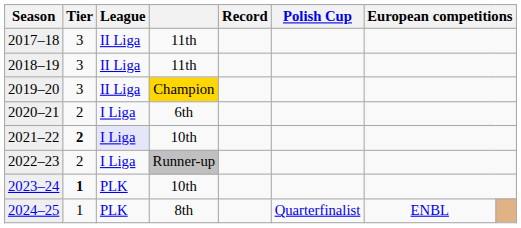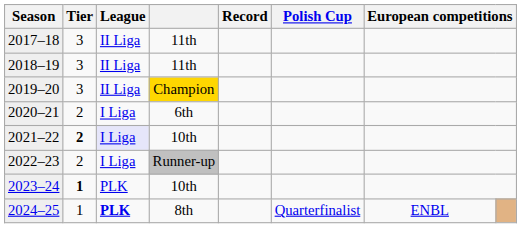2024–25 | League: normal -> bold
